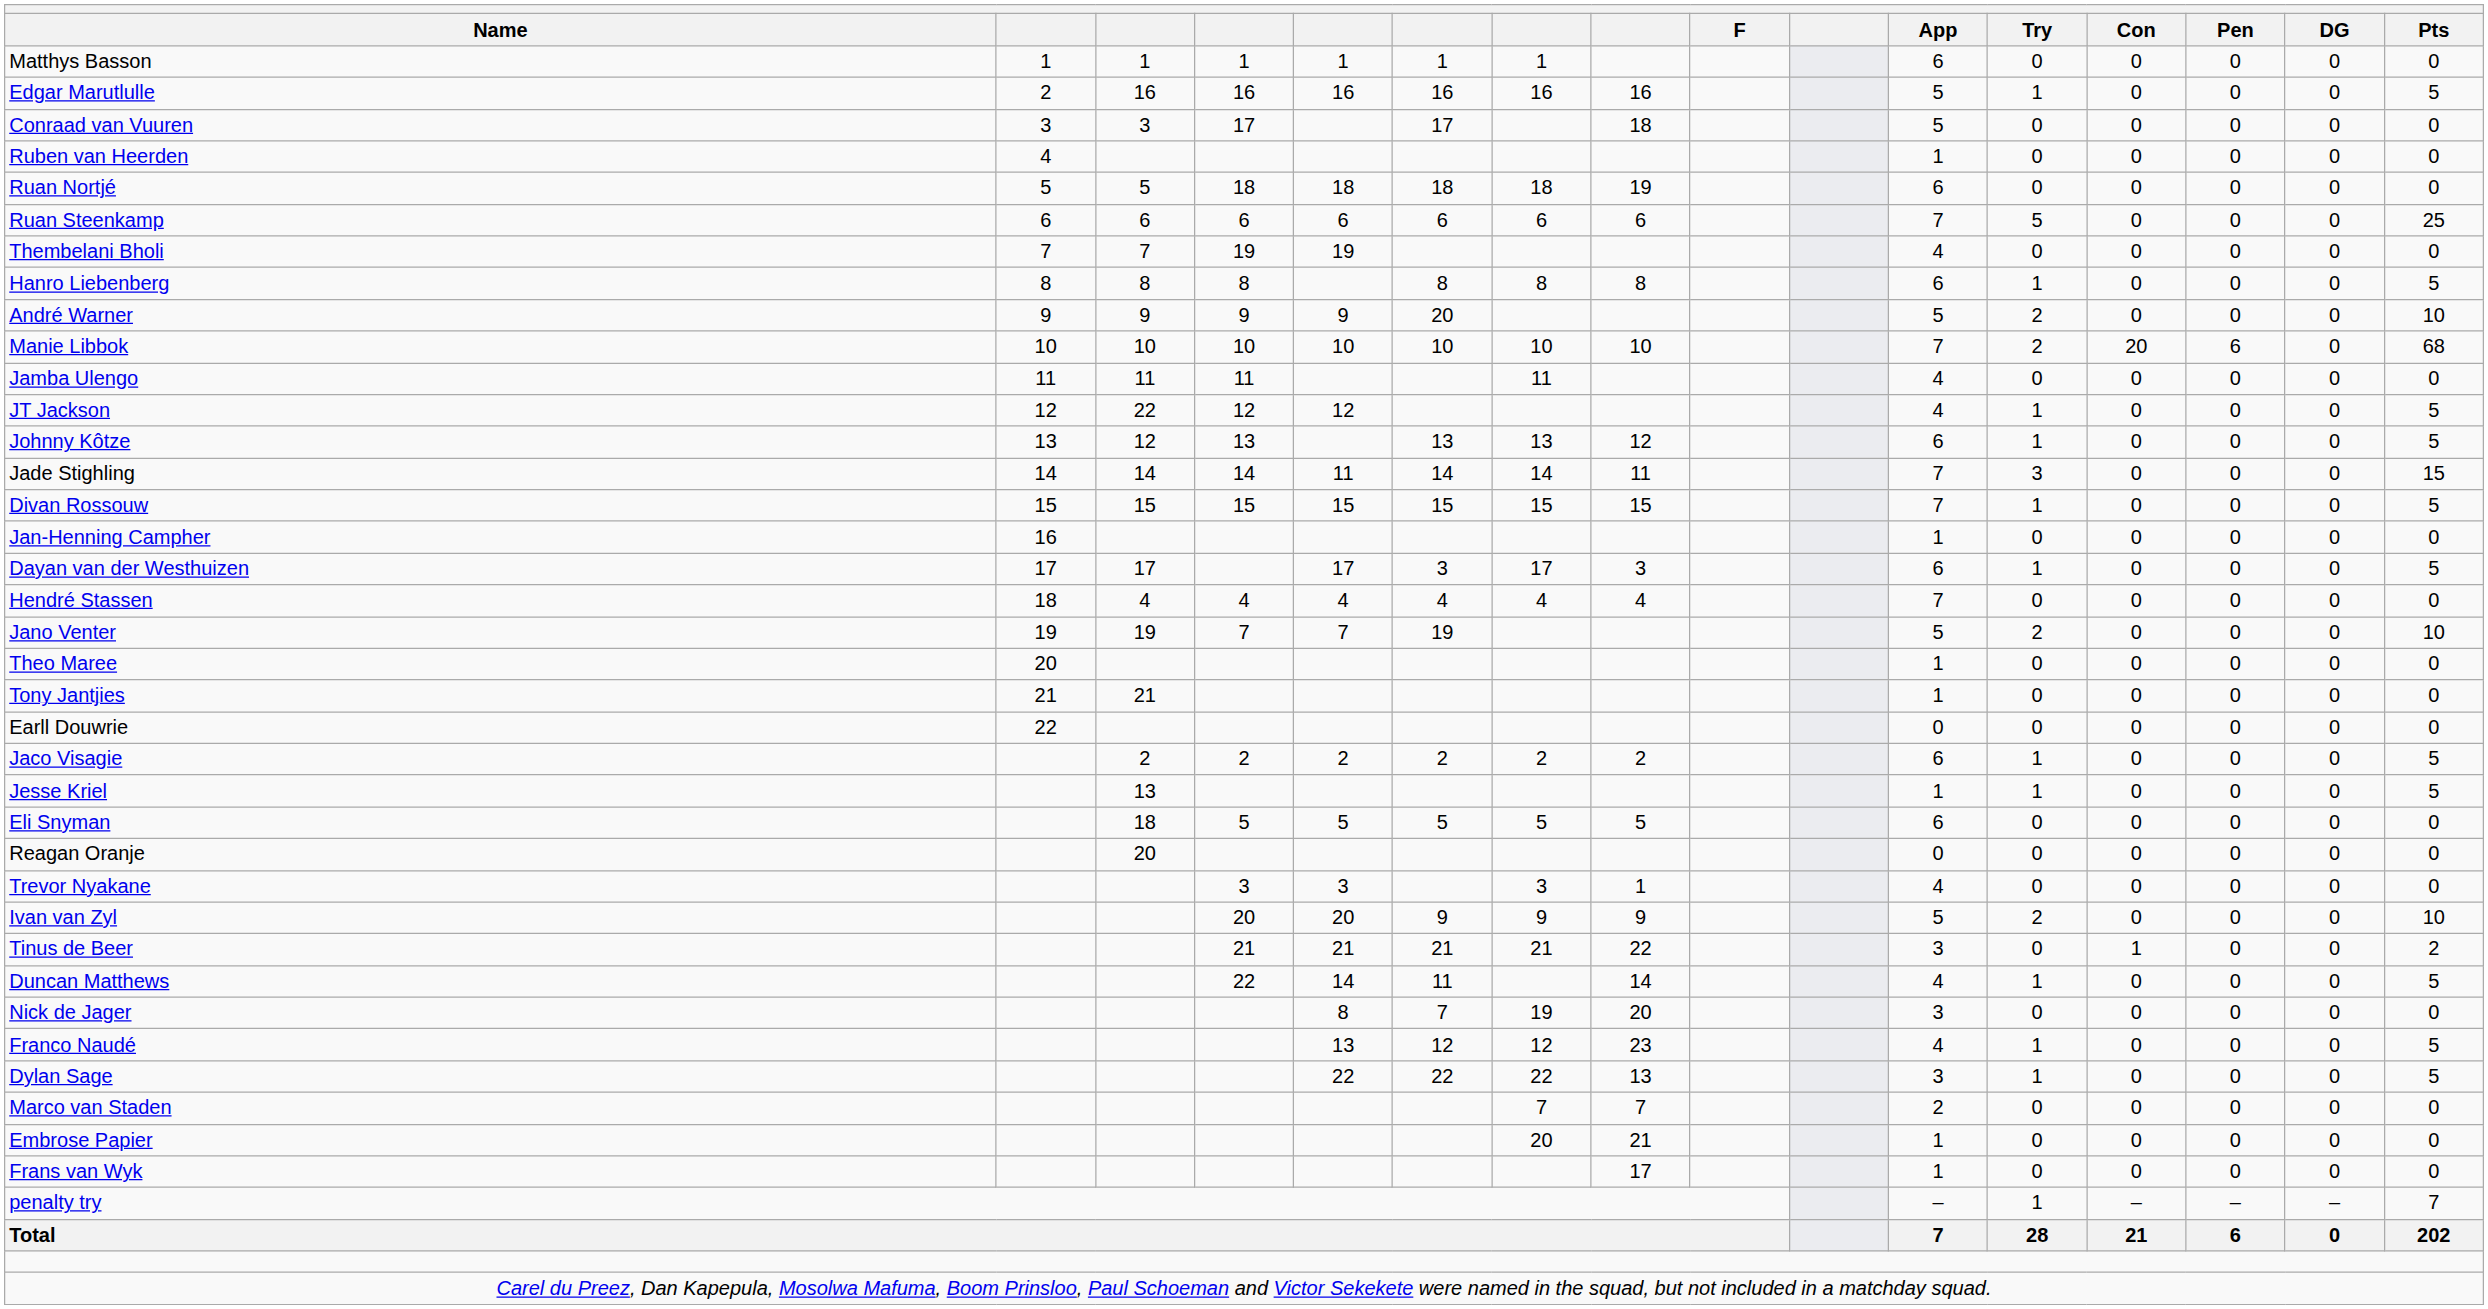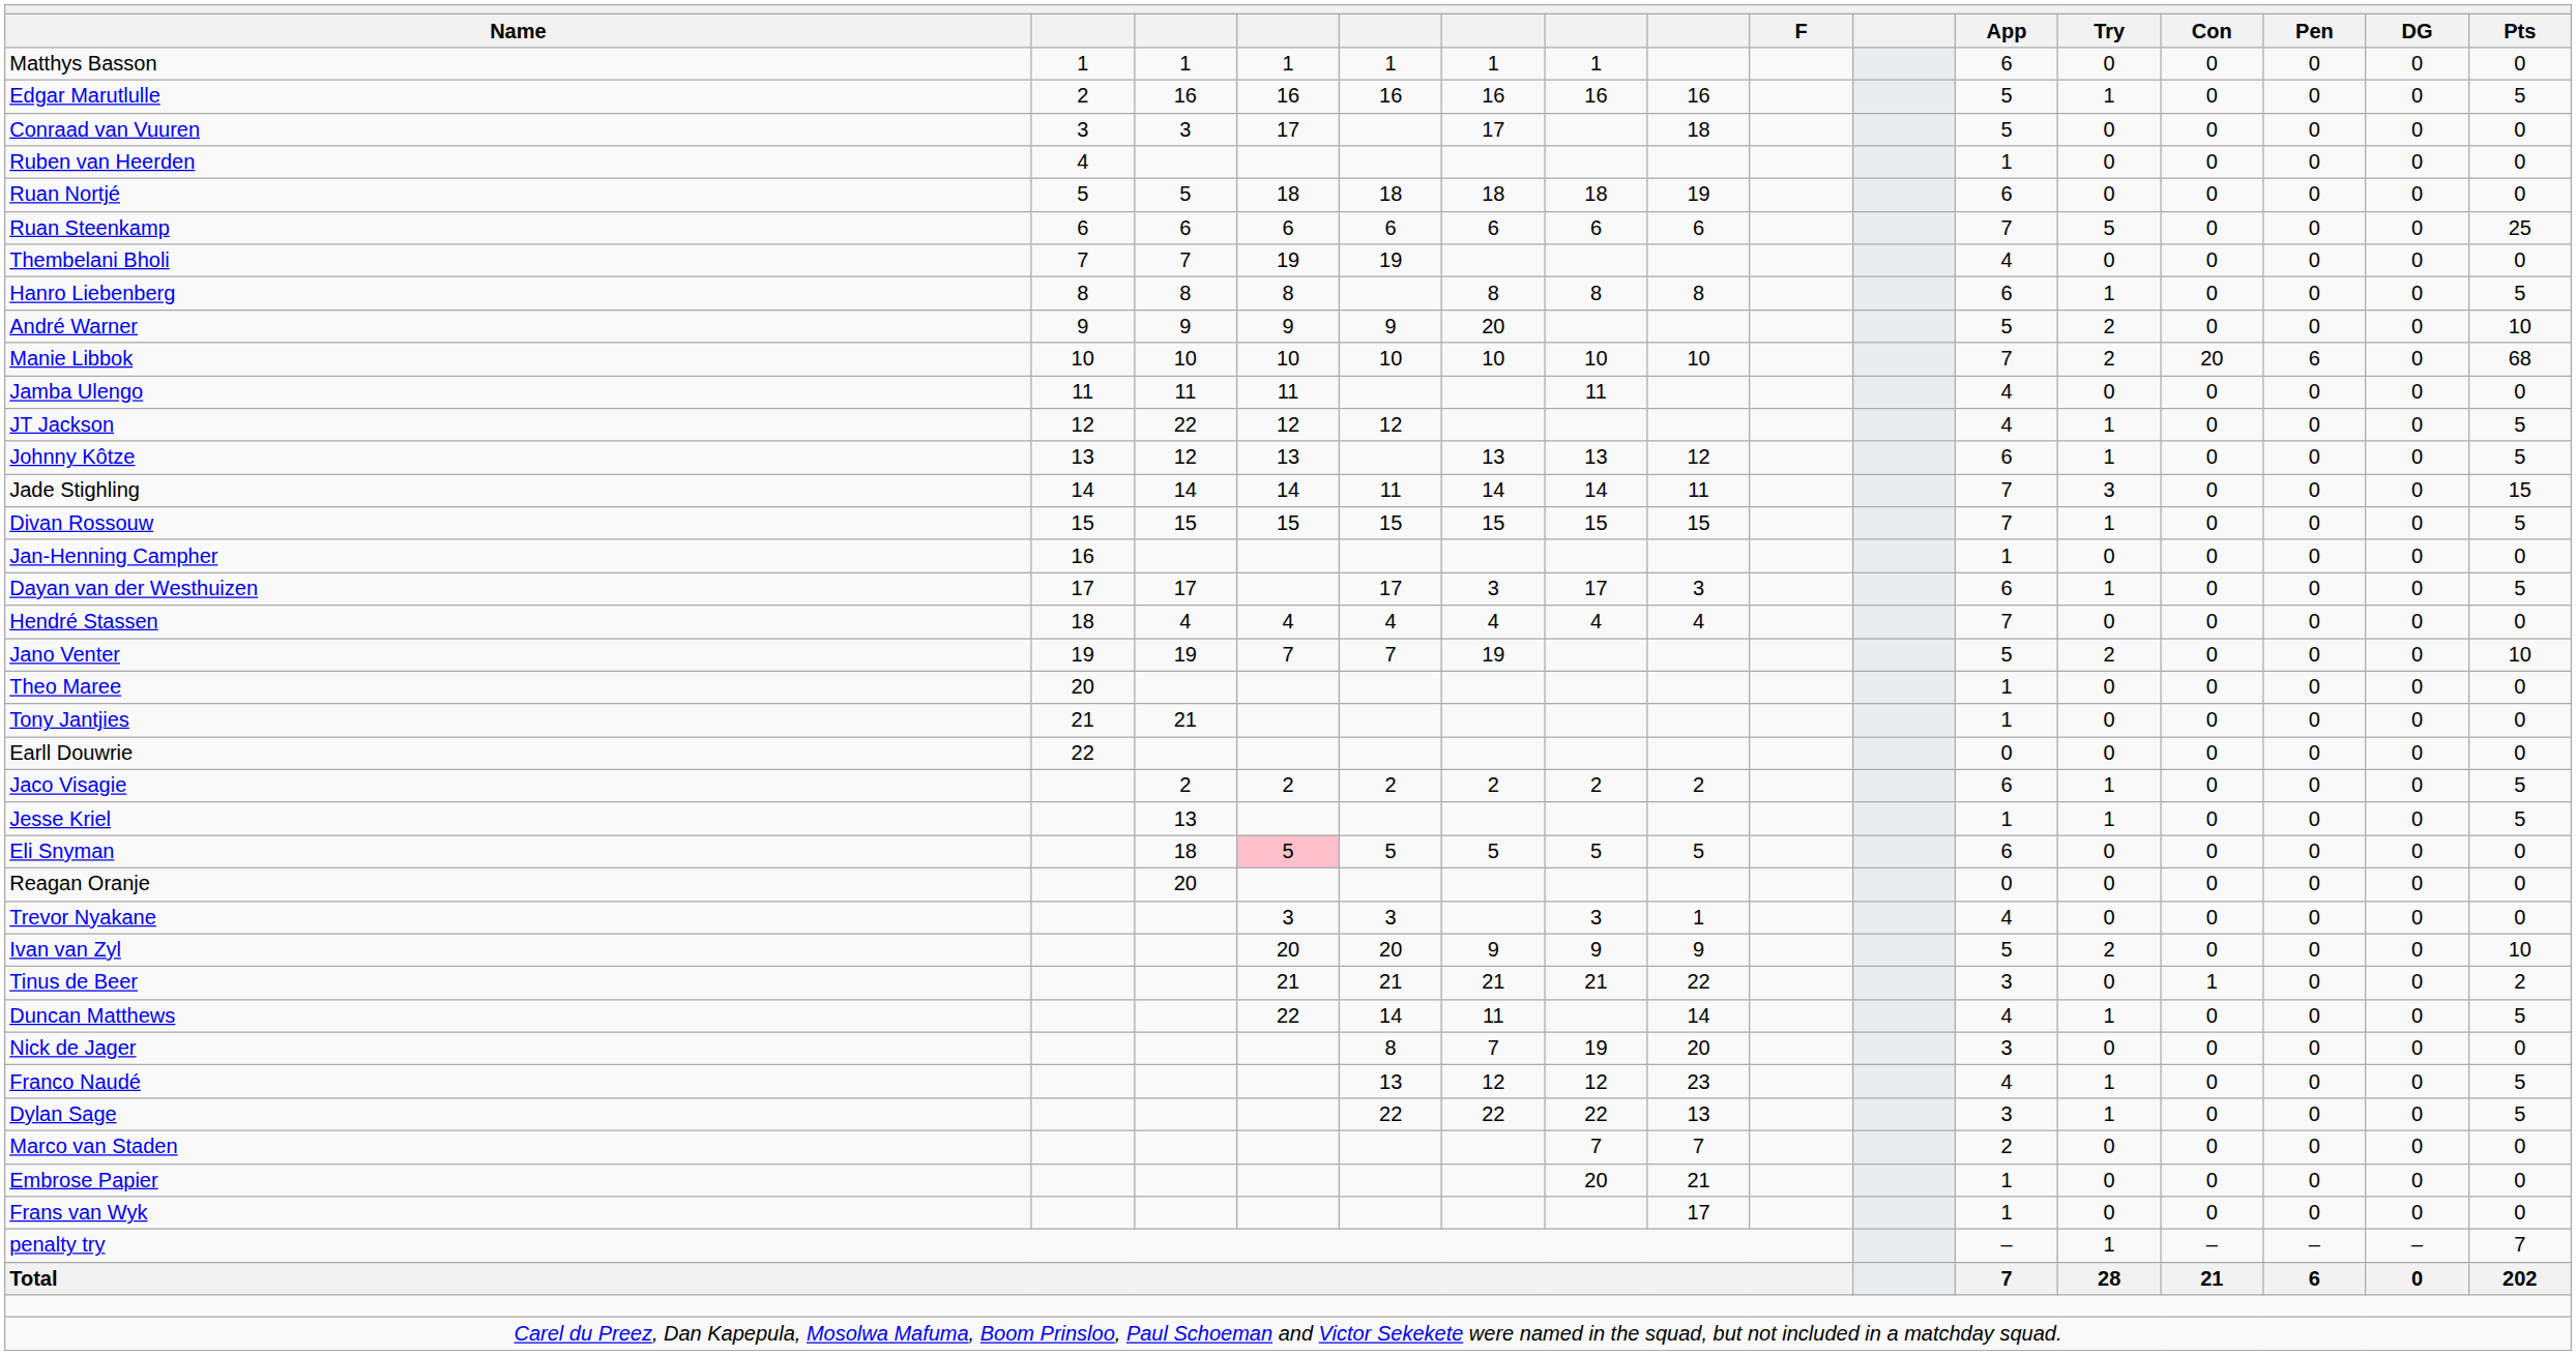Eli Snyman | column 4: no background -> pink background
